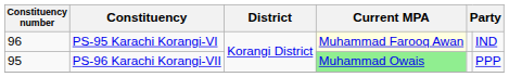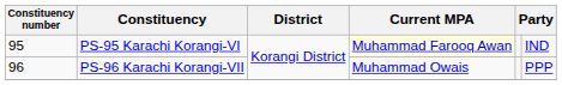PS-95 Karachi Korangi-VI | Constituency number: 96 -> 95
PS-96 Karachi Korangi-VII | Constituency number: 95 -> 96
PS-96 Karachi Korangi-VII | Current MPA: lightgreen background -> no background
